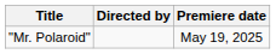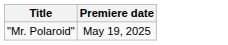- column: Directed by
